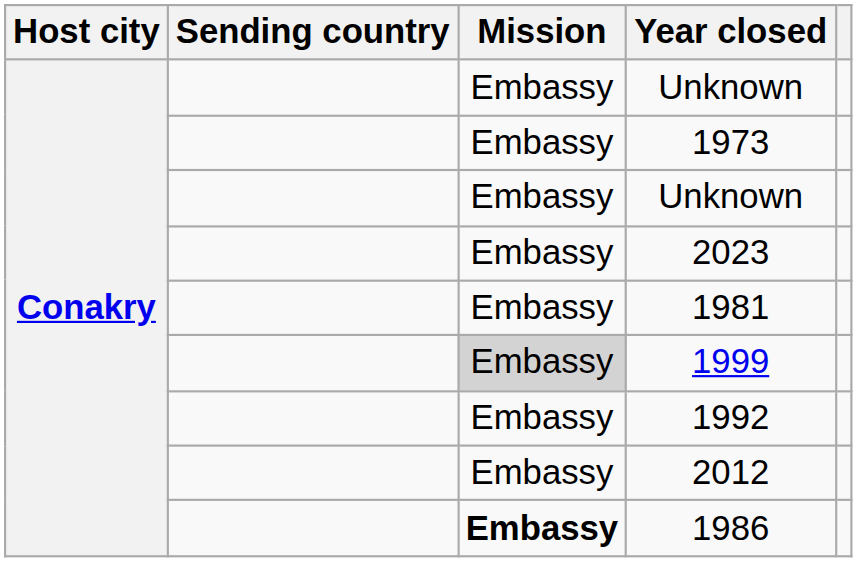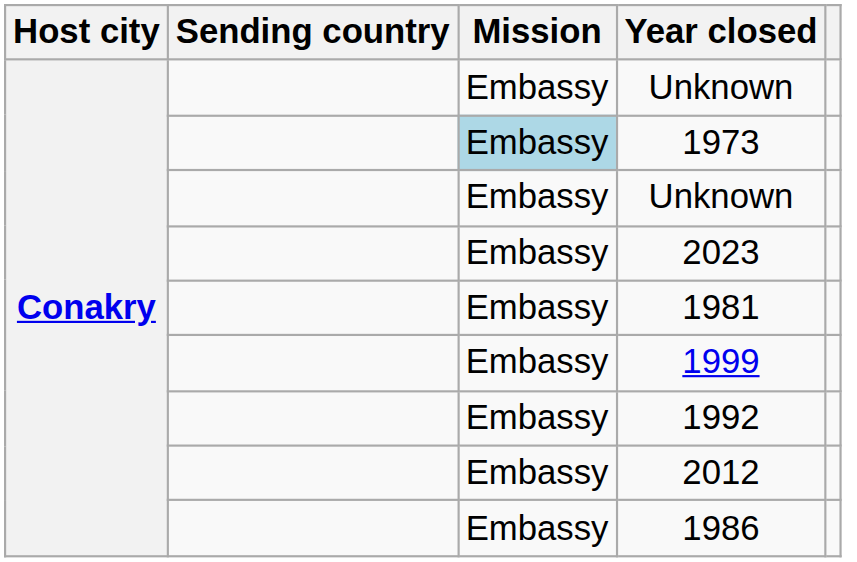1973 | Mission: no background -> lightblue background
1999 | Mission: lightgrey background -> no background
1986 | Mission: bold -> normal
